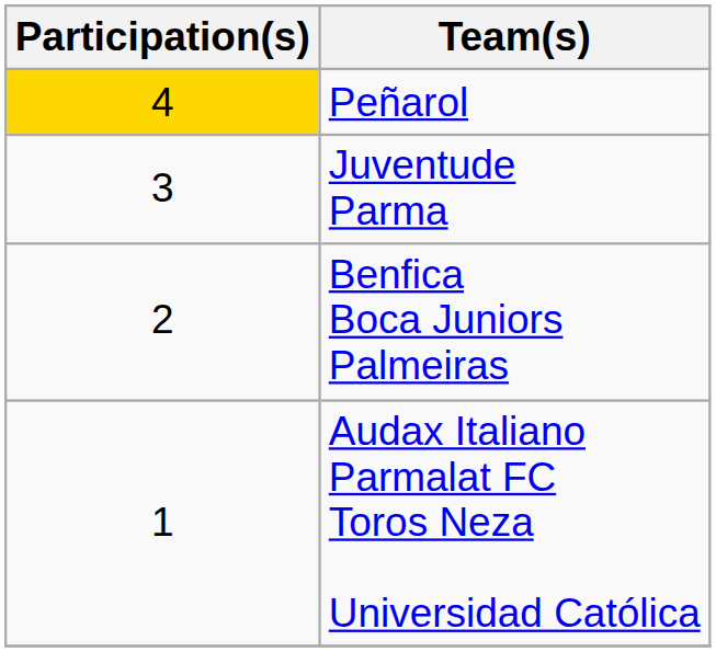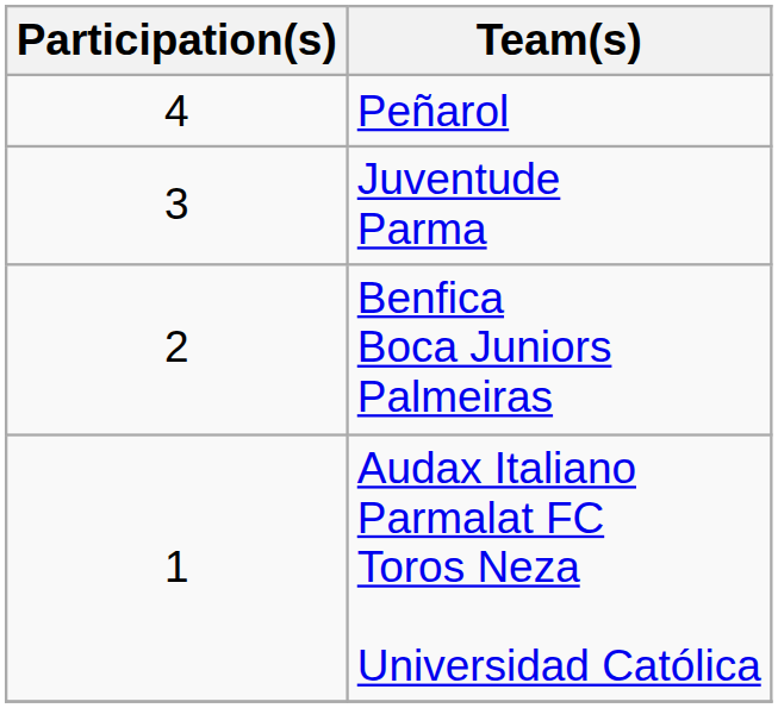Peñarol | Participation(s): gold background -> no background
